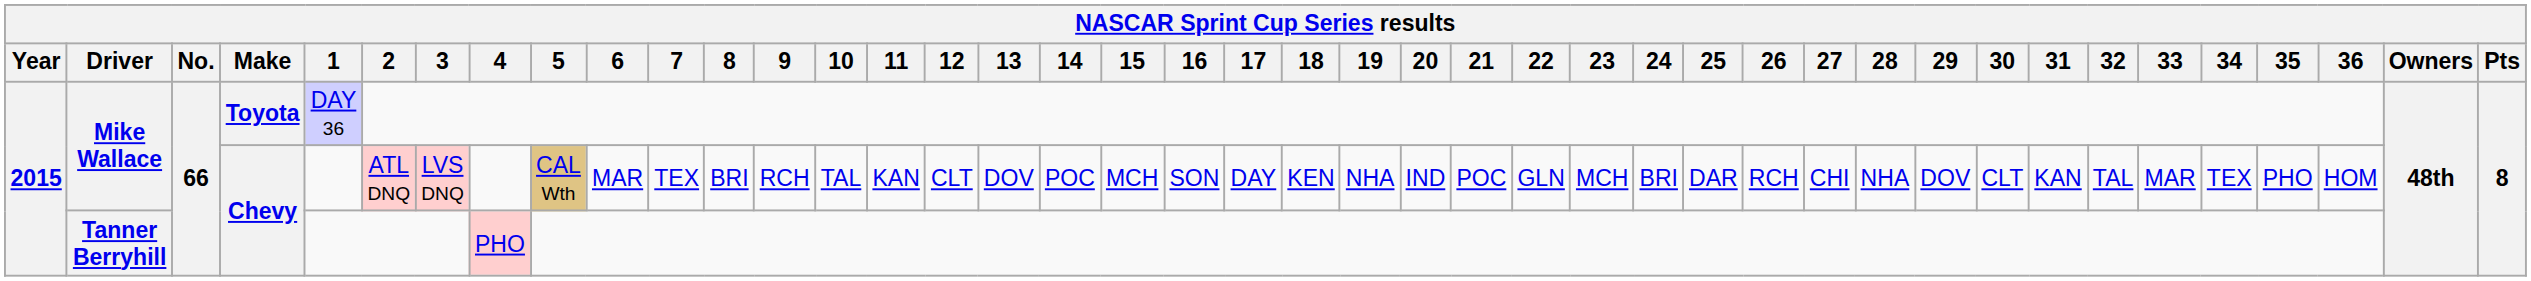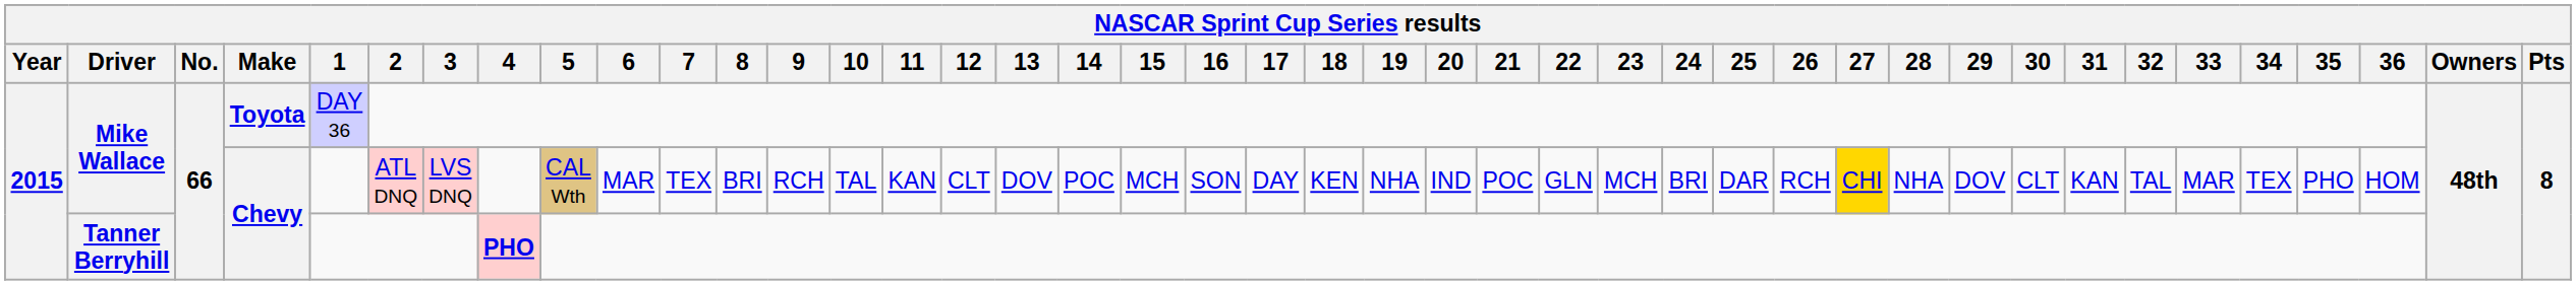Mike Wallace / Chevy | 27: no background -> gold background
Tanner Berryhill | 4: normal -> bold
